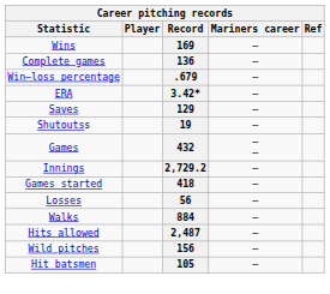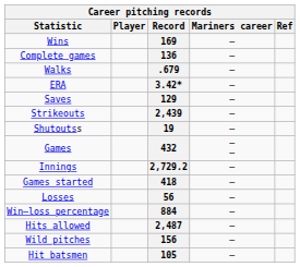.679 | Statistic: Win–loss percentage -> Walks
+ row: Strikeouts | 2,439 | –
884 | Statistic: Walks -> Win–loss percentage
